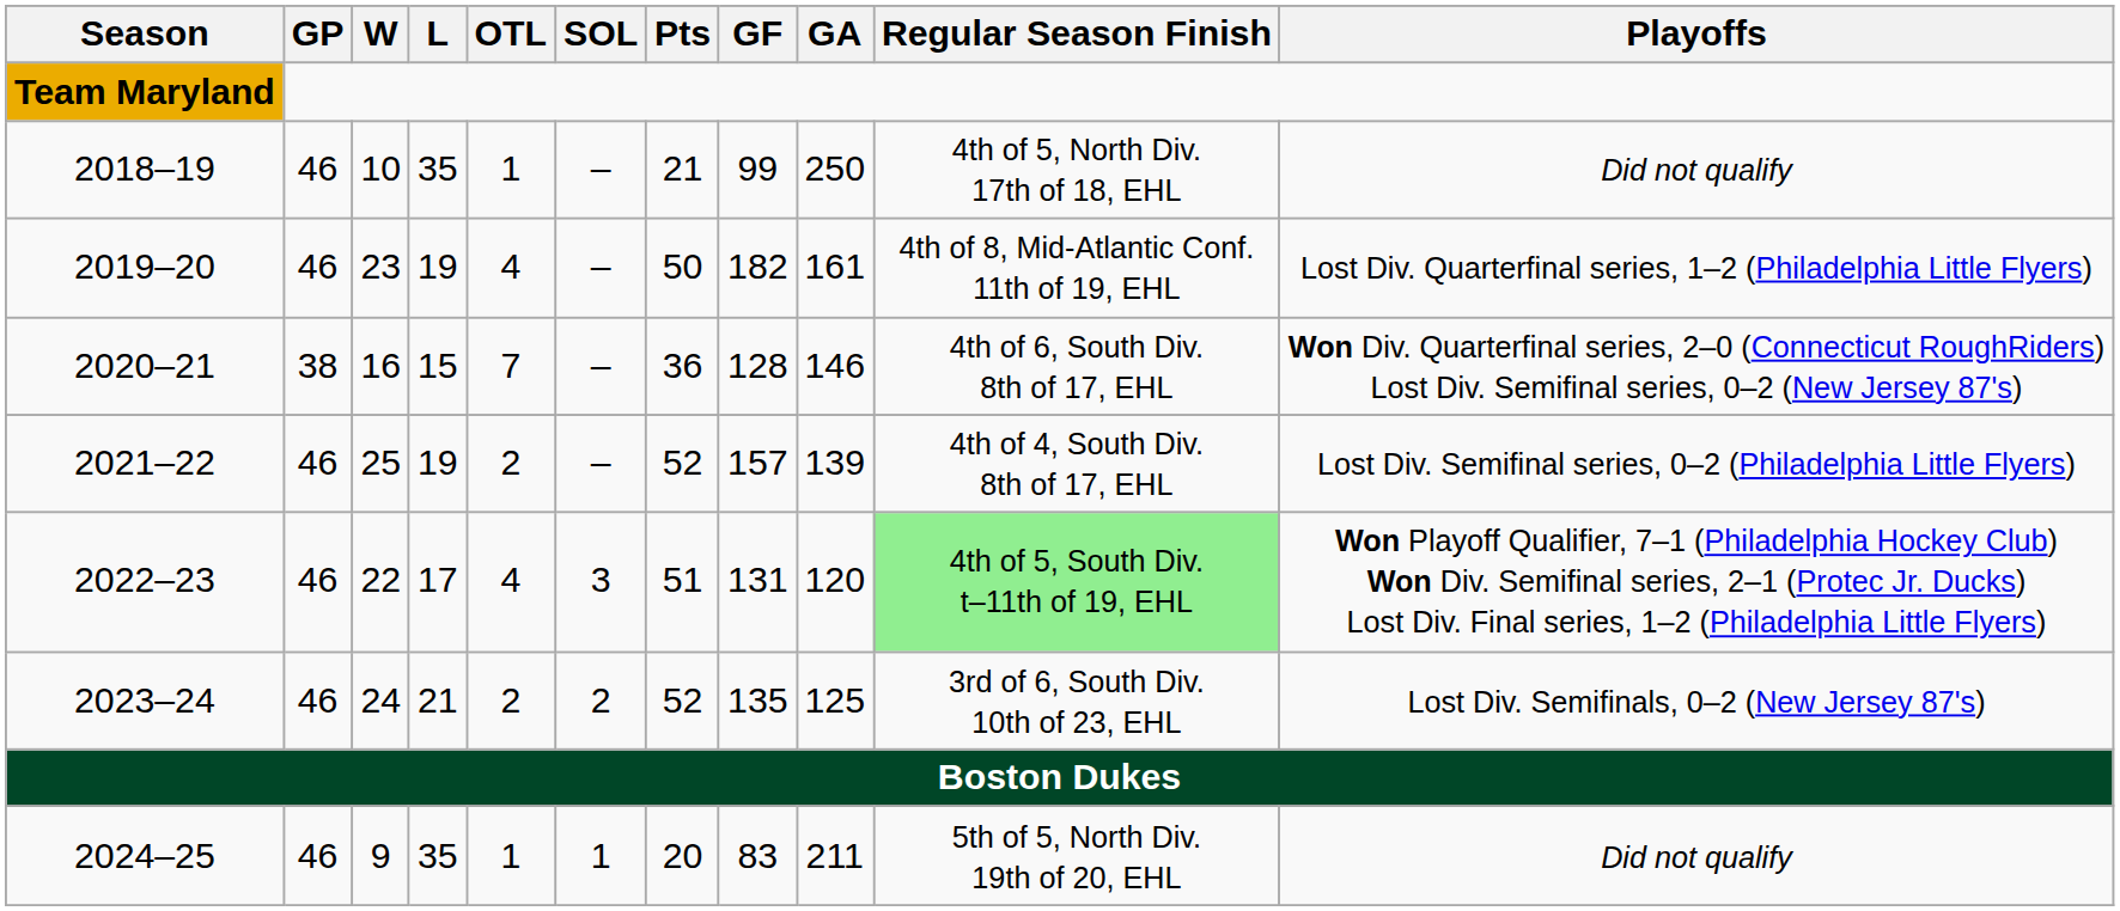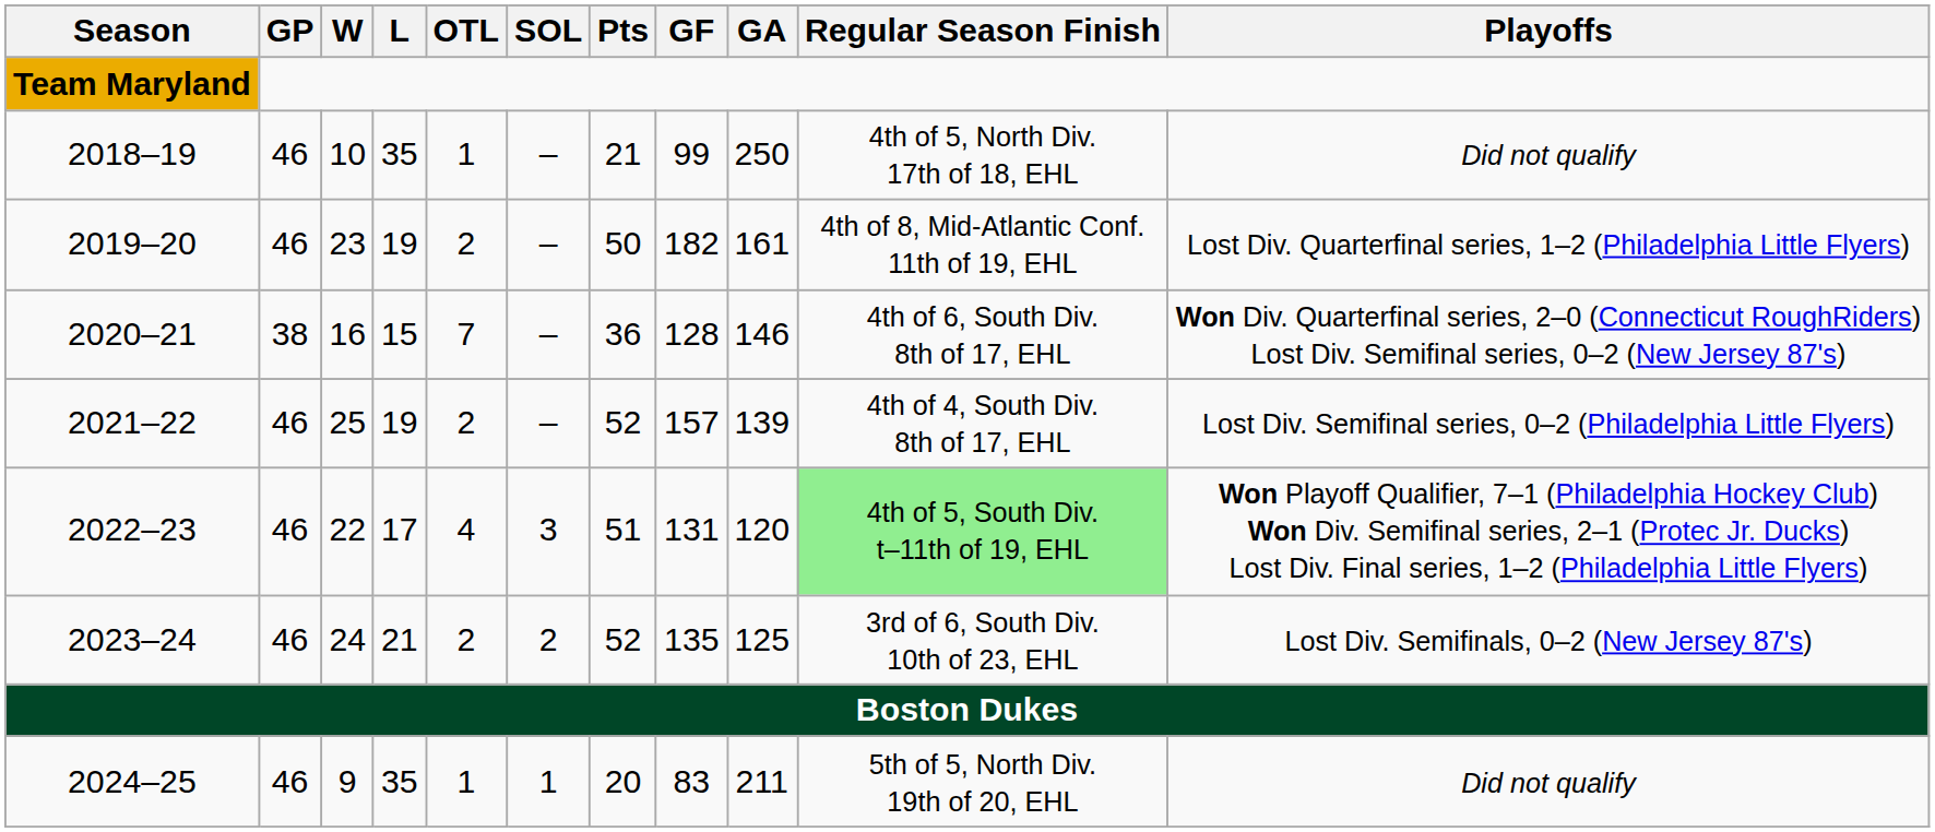2019–20 | OTL: 4 -> 2
